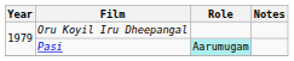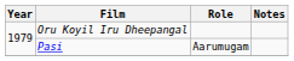Pasi | Role: paleturquoise background -> no background
